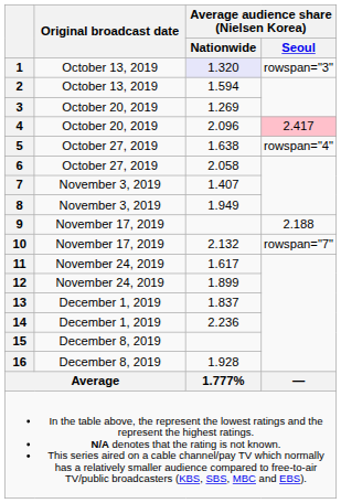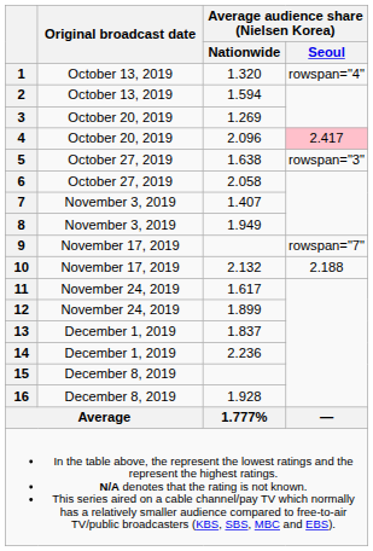1 | Average audience share (Nielsen Korea) / Nationwide: lavender background -> no background
1 | Average audience share (Nielsen Korea) / Seoul: rowspan="3" -> rowspan="4"
5 | Average audience share (Nielsen Korea) / Seoul: rowspan="4" -> rowspan="3"
9 | Average audience share (Nielsen Korea) / Seoul: 2.188 -> rowspan="7"
10 | Average audience share (Nielsen Korea) / Seoul: rowspan="7" -> 2.188
